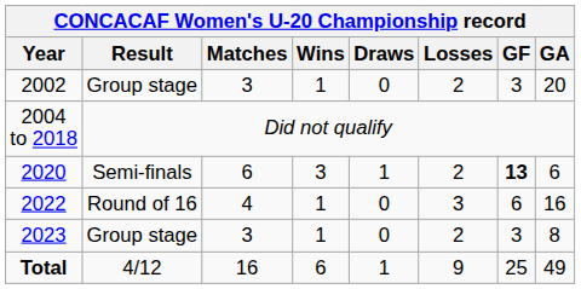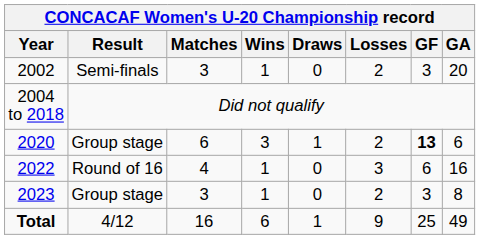2002 | Result: Group stage -> Semi-finals
2020 | Result: Semi-finals -> Group stage
